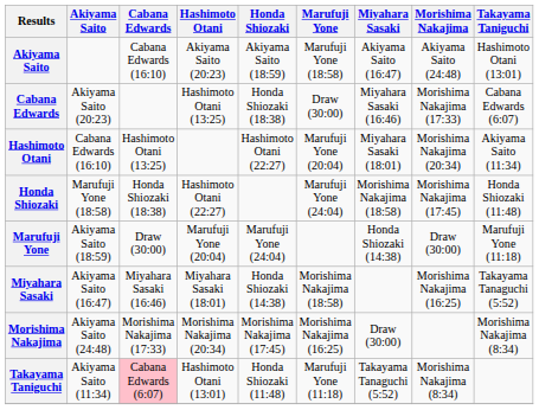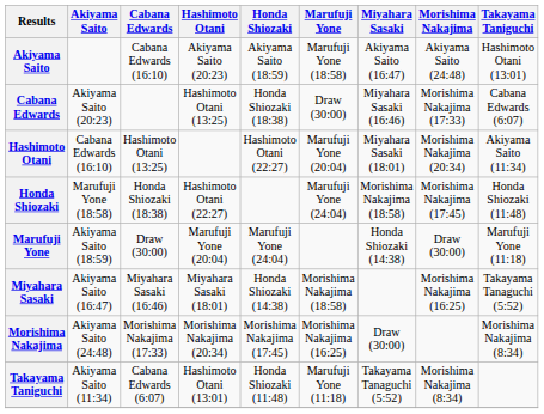row 9 | Cabana Edwards: pink background -> no background
